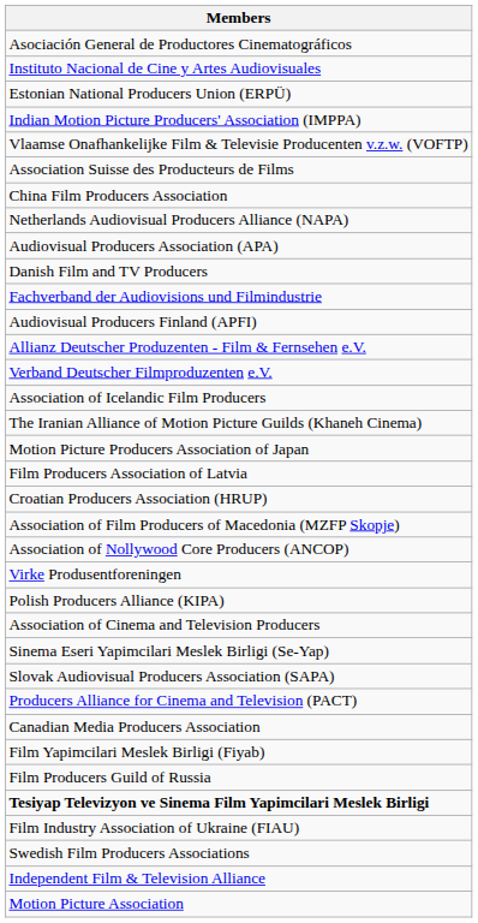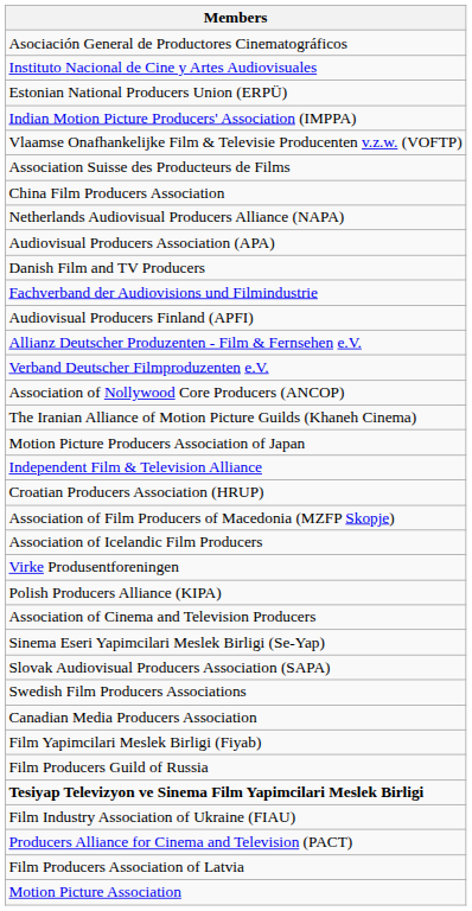row 16 | column 1: Association of Icelandic Film Producers -> Association of Nollywood Core Producers (ANCOP)
row 19 | column 1: Film Producers Association of Latvia -> Independent Film & Television Alliance
row 22 | column 1: Association of Nollywood Core Producers (ANCOP) -> Association of Icelandic Film Producers
row 28 | column 1: Producers Alliance for Cinema and Television (PACT) -> Swedish Film Producers Associations
row 34 | column 1: Swedish Film Producers Associations -> Producers Alliance for Cinema and Television (PACT)
row 35 | column 1: Independent Film & Television Alliance -> Film Producers Association of Latvia
